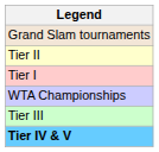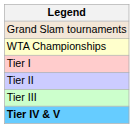row 3 | column 1: Tier II -> WTA Championships
row 5 | column 1: WTA Championships -> Tier II
